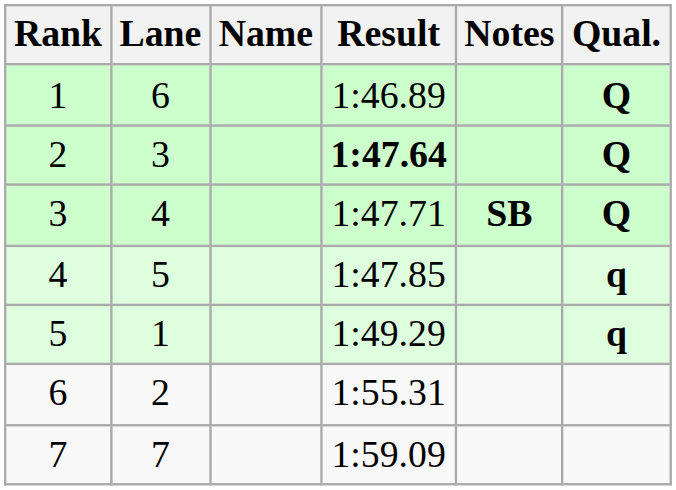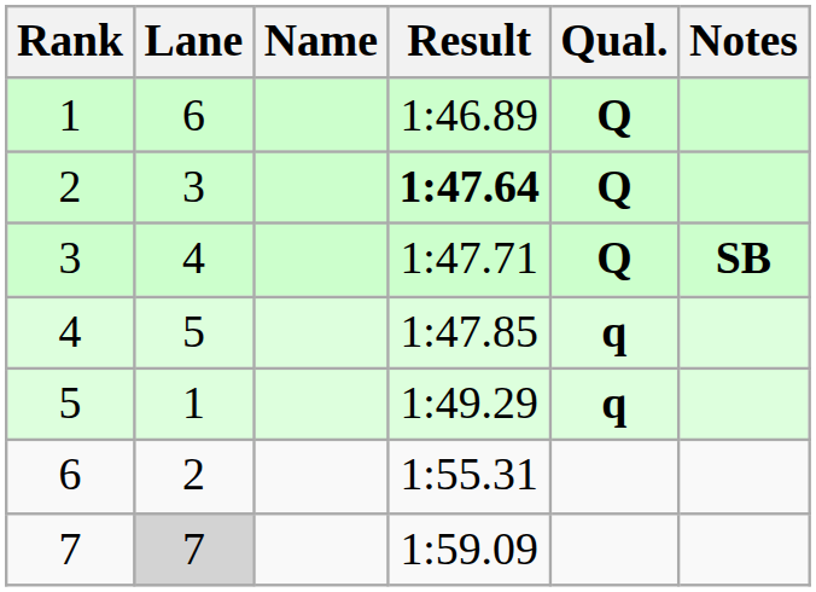columns swapped: Notes <-> Qual.
row 8 | Lane: no background -> lightgrey background
